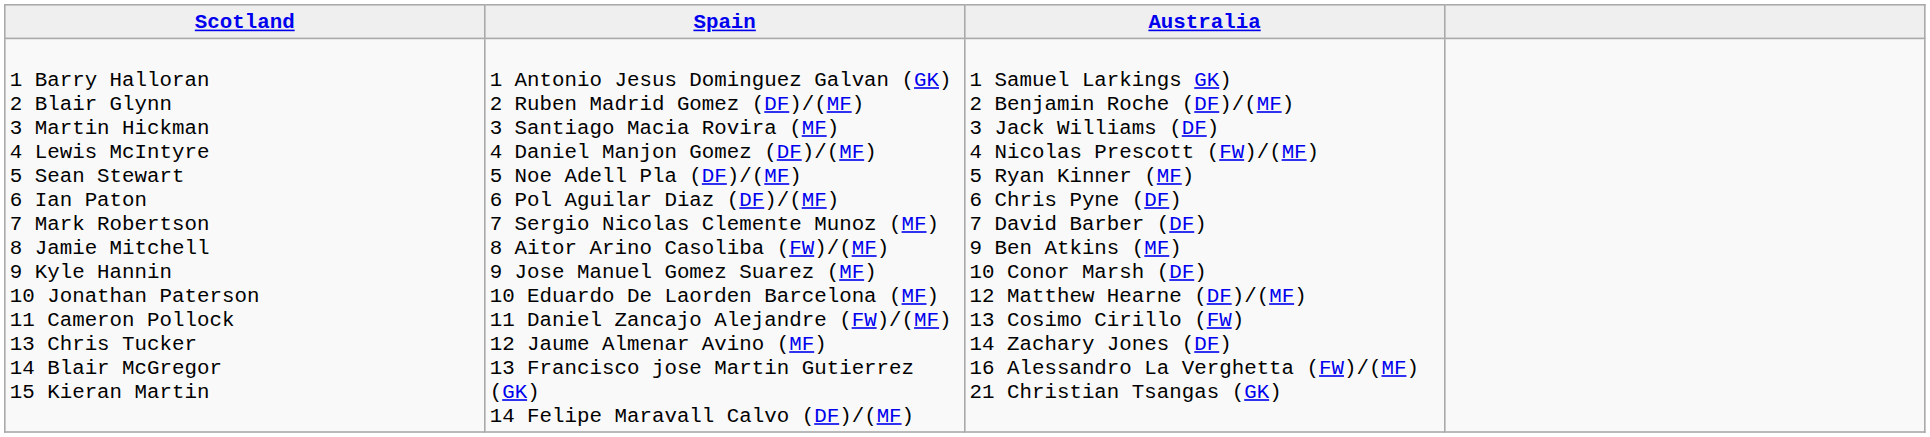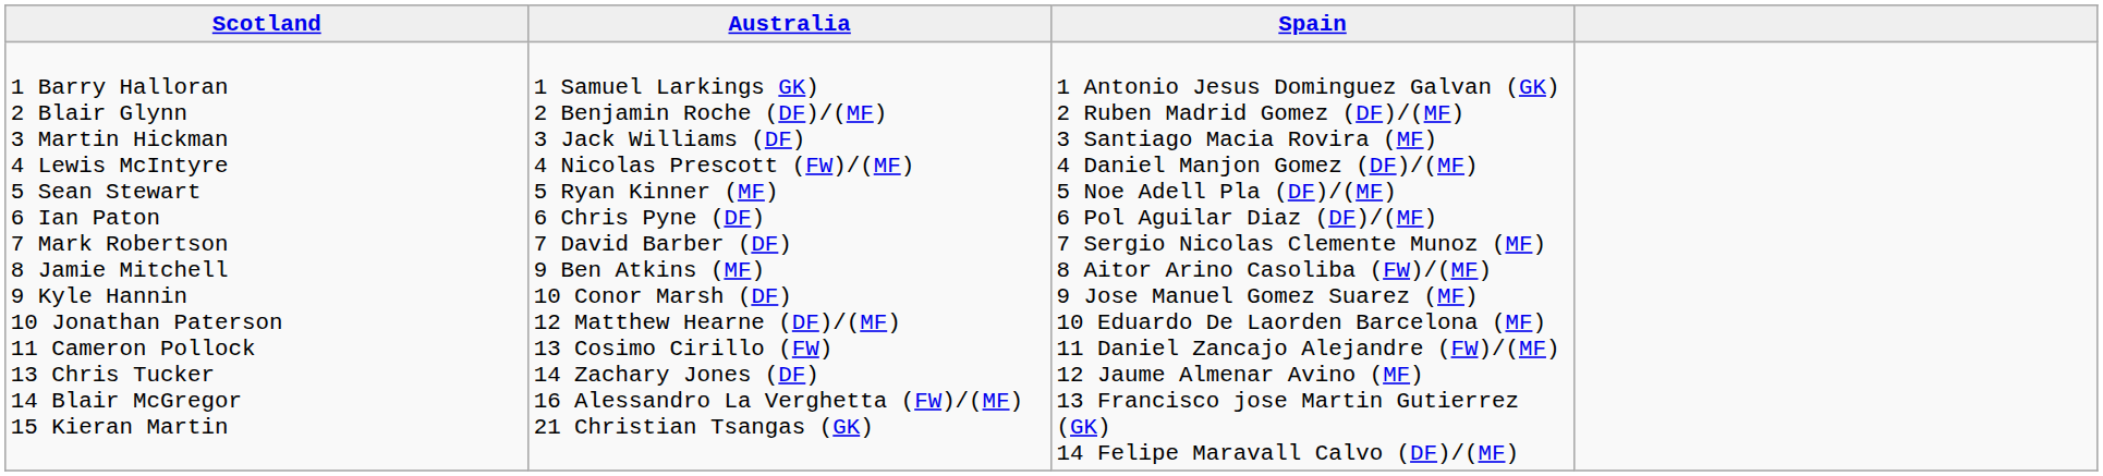columns swapped: Australia <-> Spain
